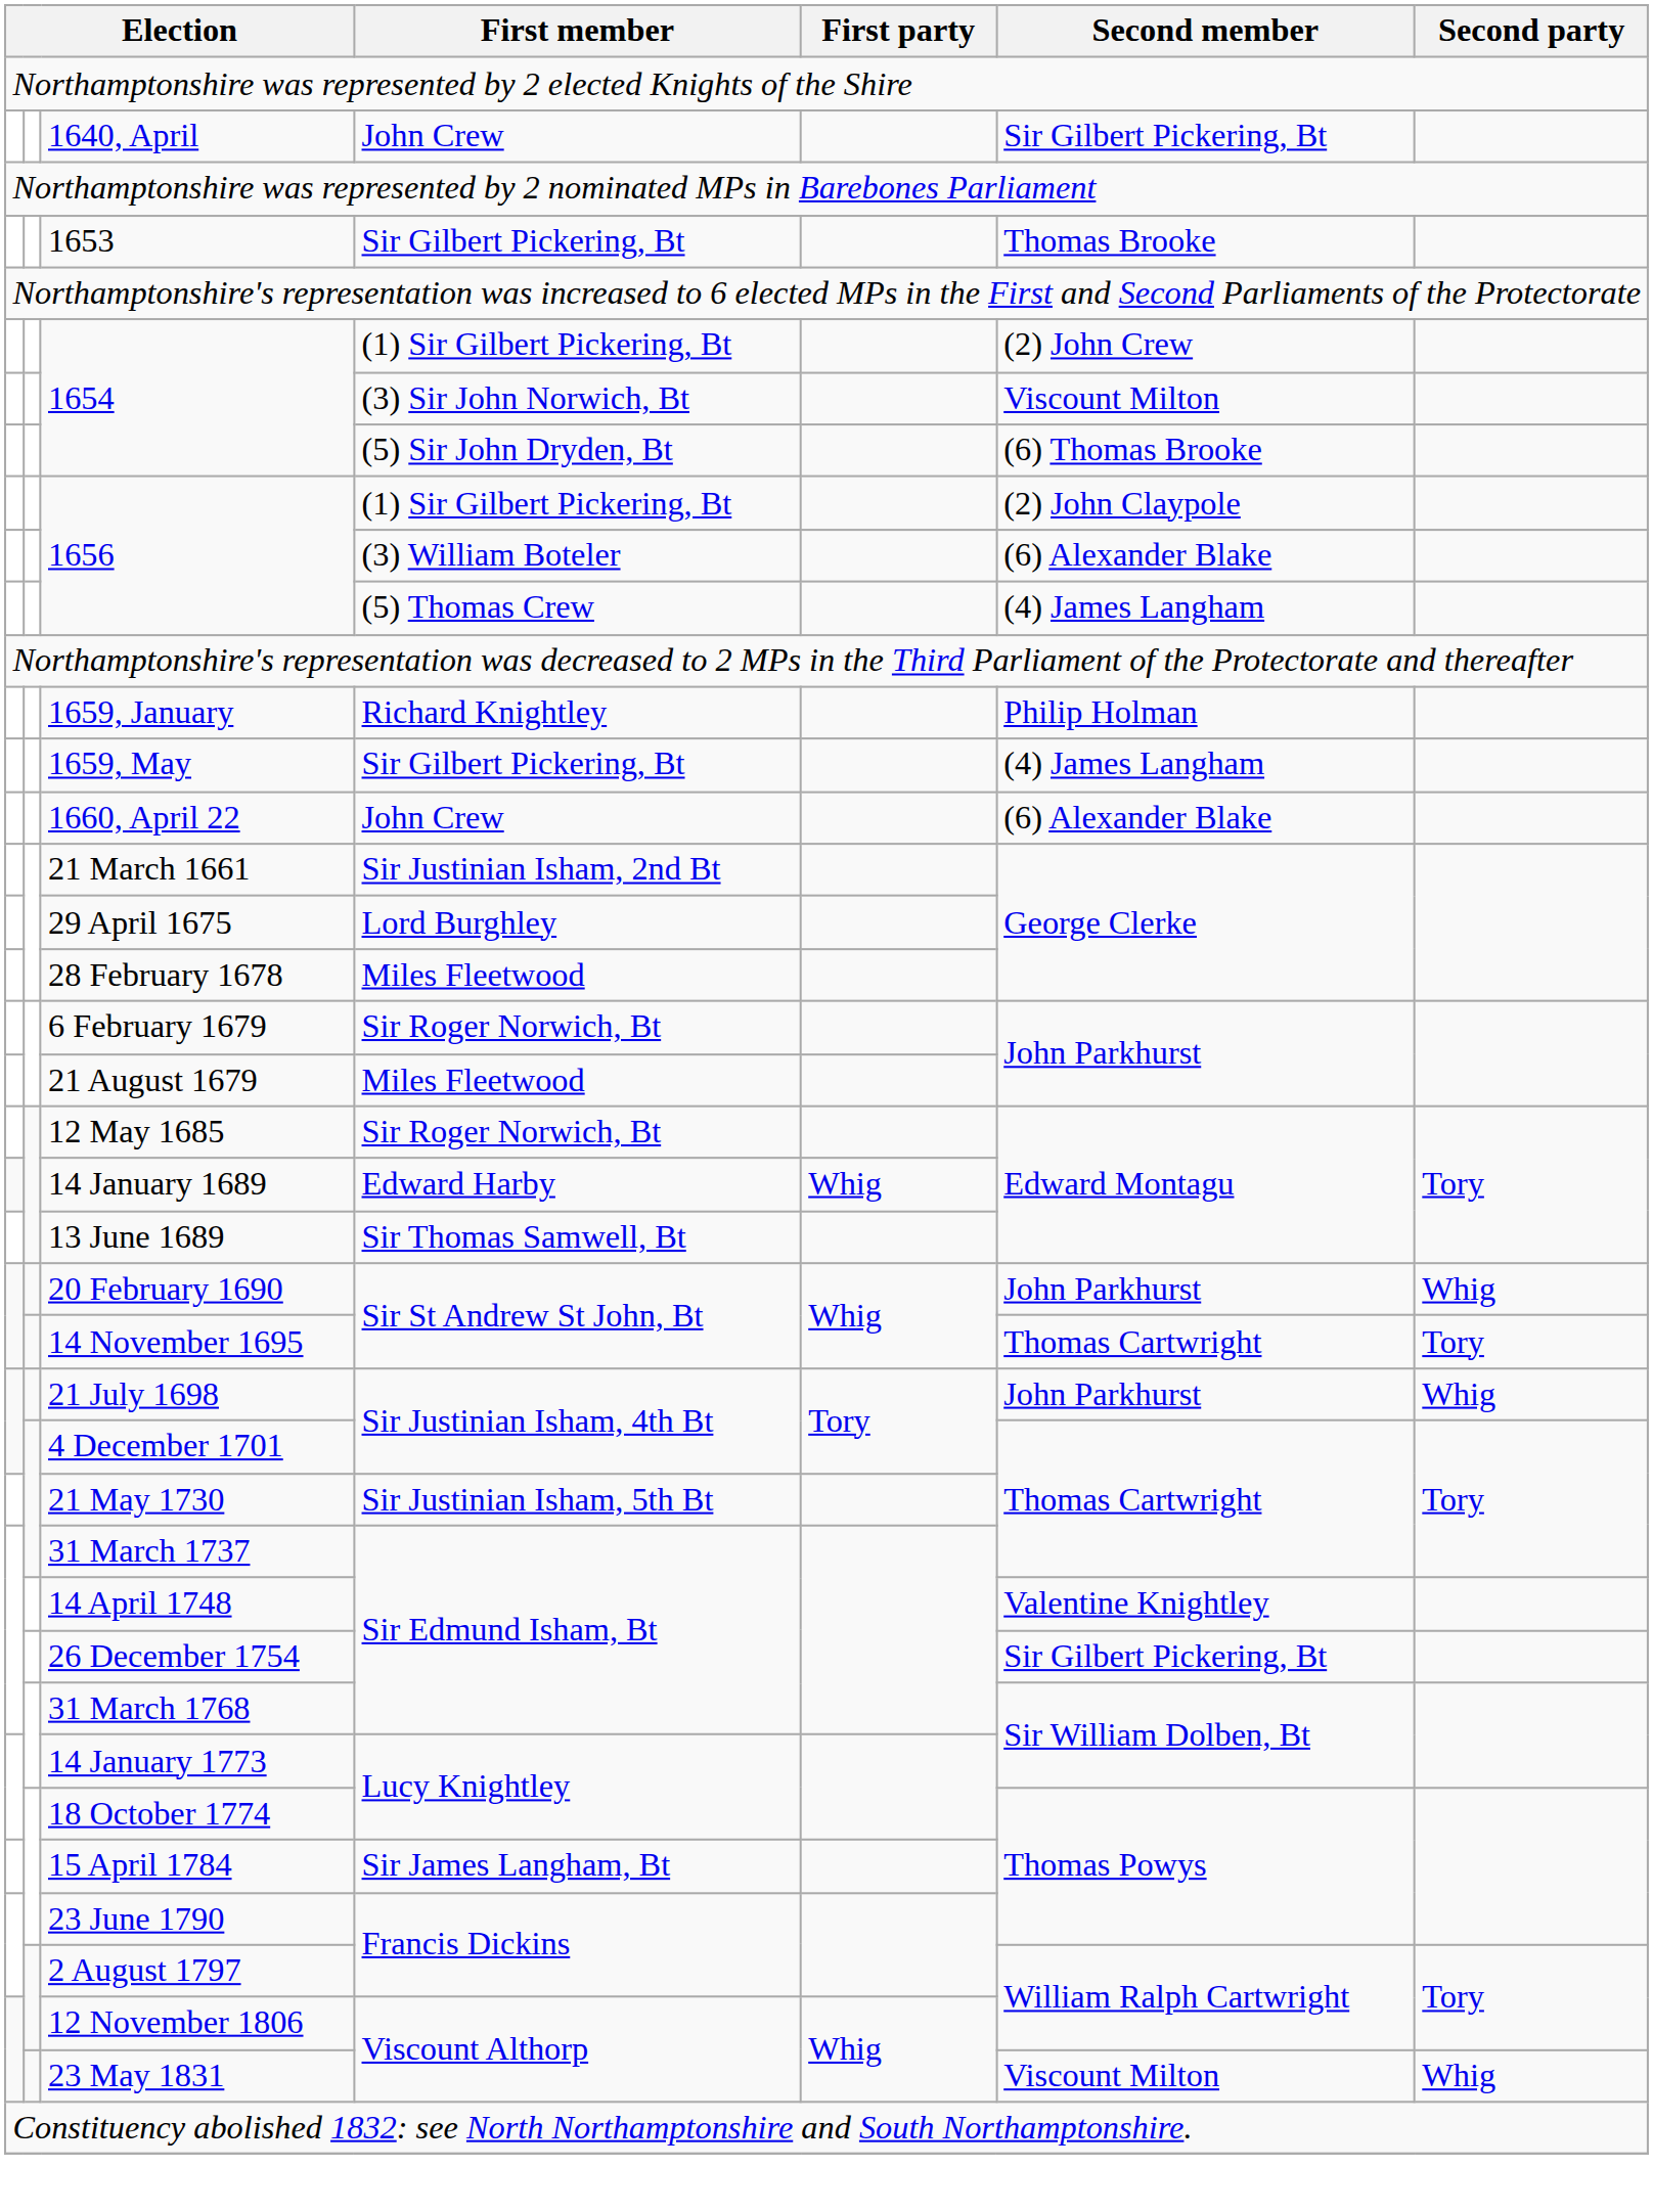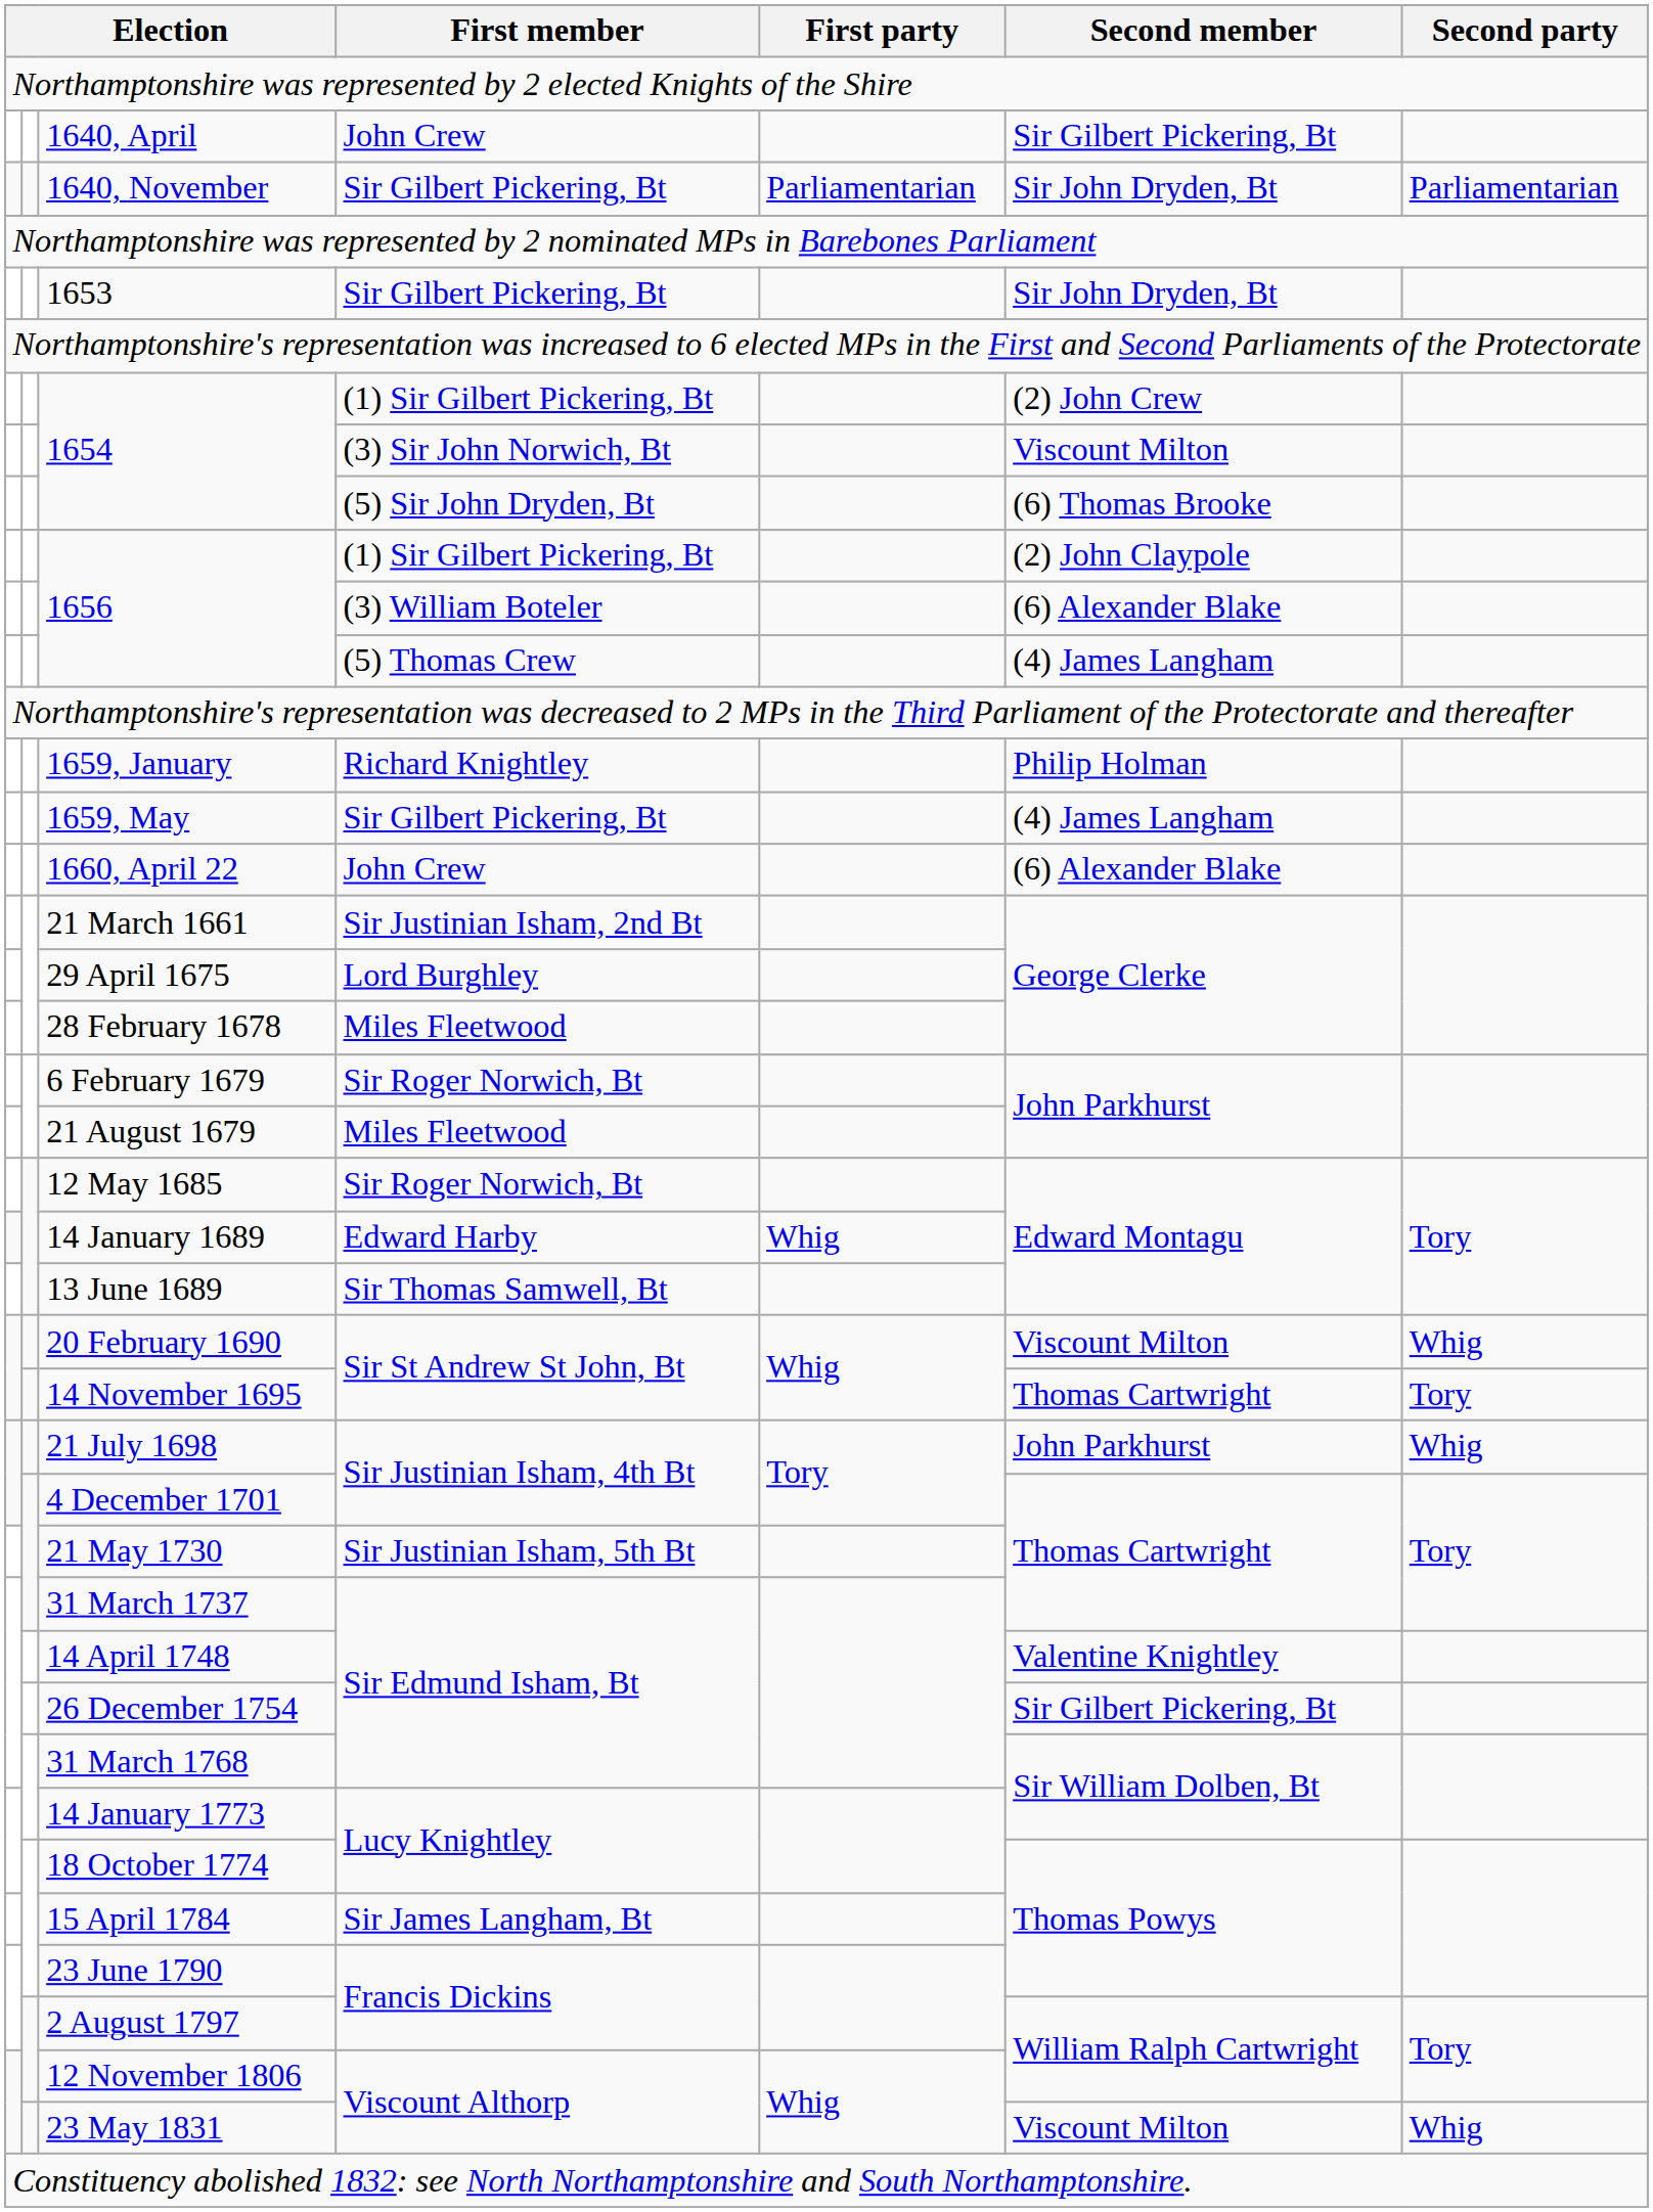+ row: 1640, November | Sir Gilbert Pickering, Bt | Parliamentarian | Sir John Dryden, Bt | Parliamentarian
1653 | Second member: Thomas Brooke -> Sir John Dryden, Bt
20 February 1690 | Second member: John Parkhurst -> Viscount Milton
